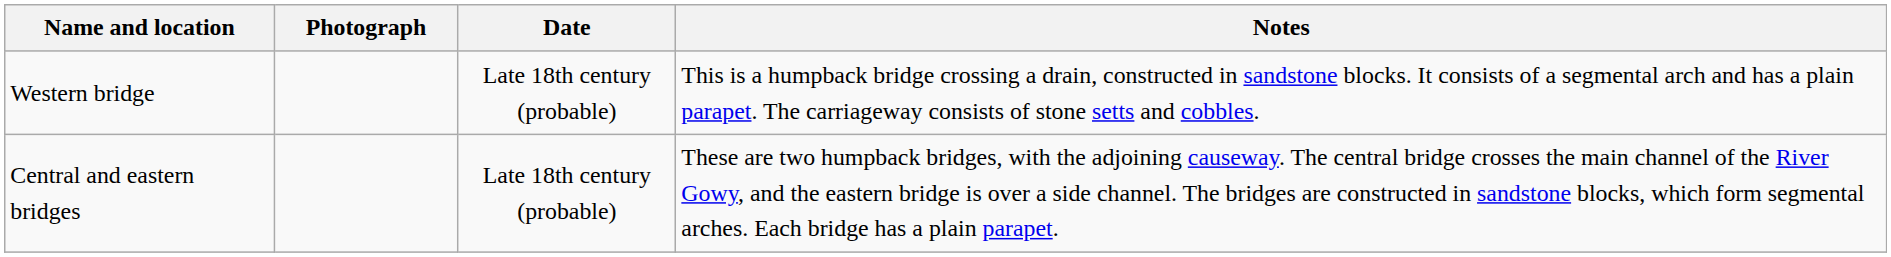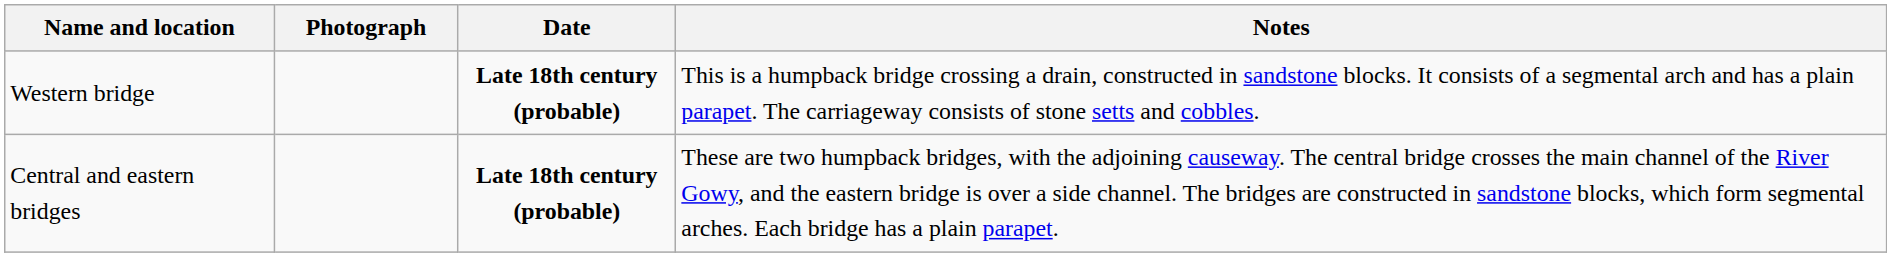Western bridge | Date: normal -> bold
Central and eastern bridges | Date: normal -> bold
